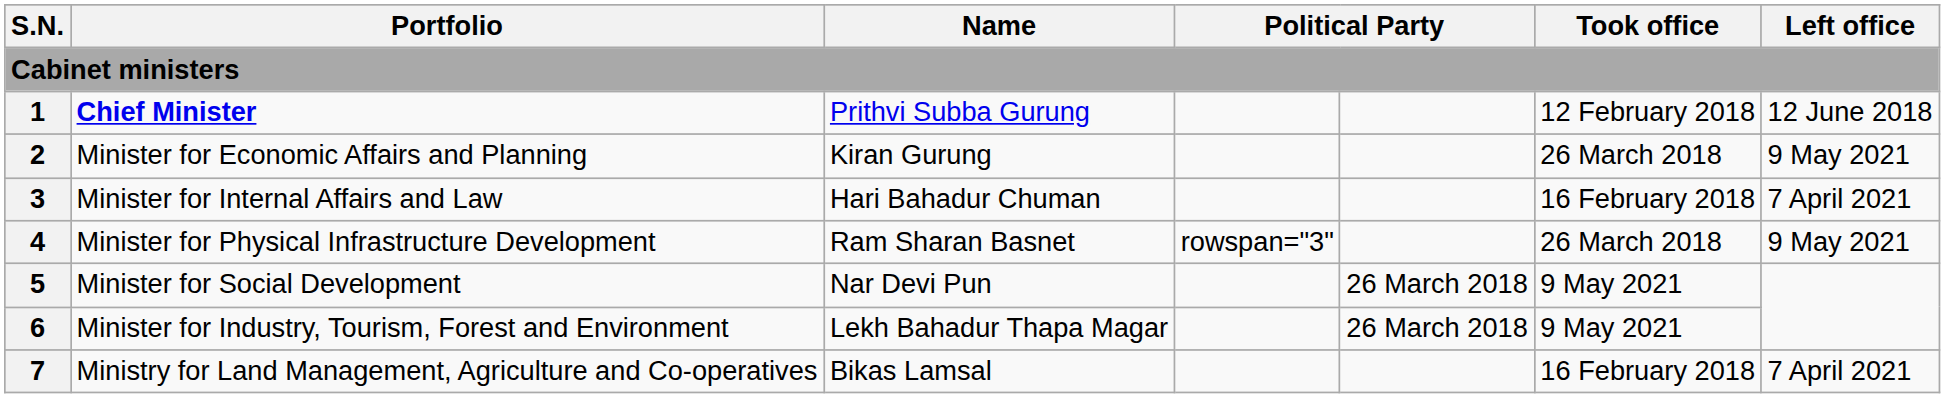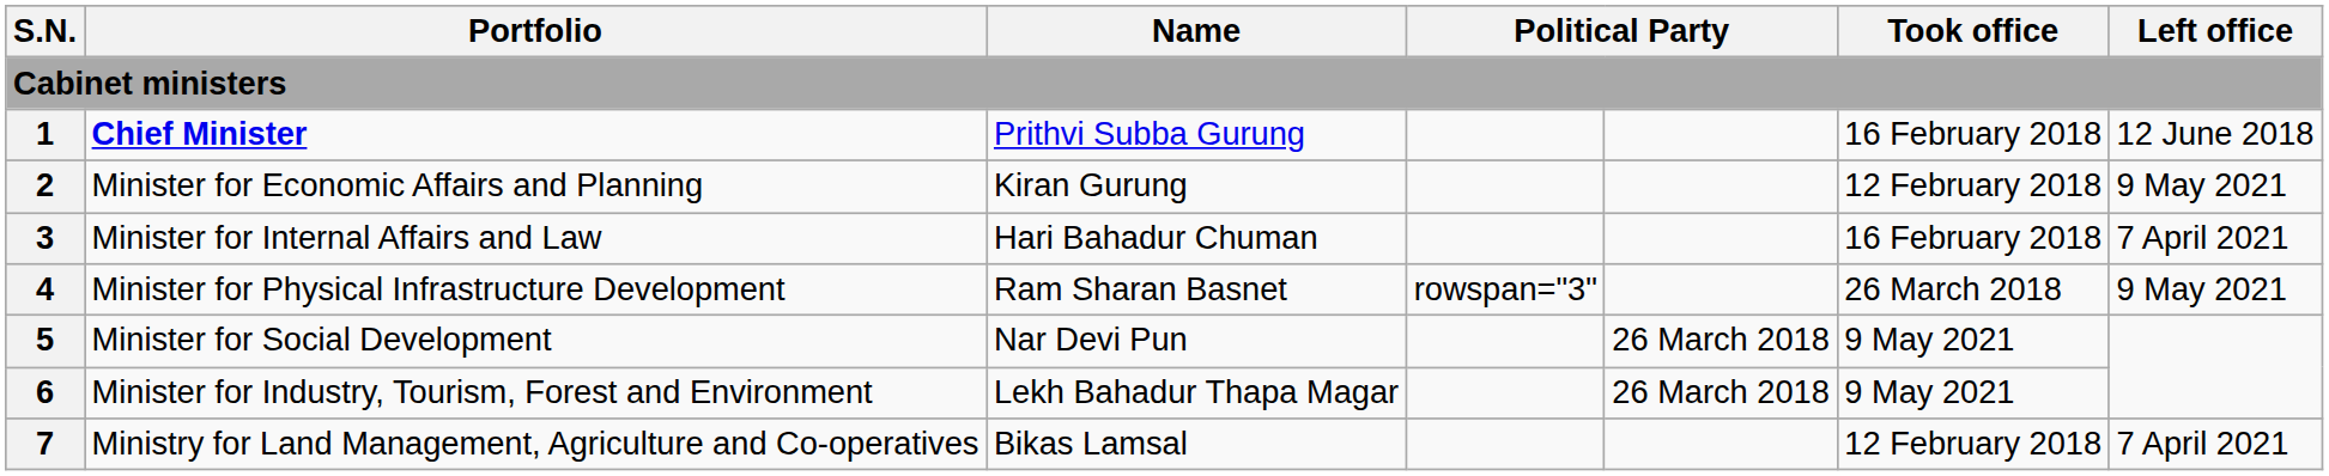Chief Minister | Took office: 12 February 2018 -> 16 February 2018
Minister for Economic Affairs and Planning | Took office: 26 March 2018 -> 12 February 2018
Ministry for Land Management, Agriculture and Co-operatives | Took office: 16 February 2018 -> 12 February 2018
